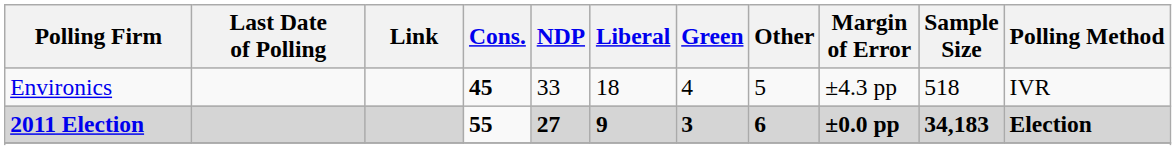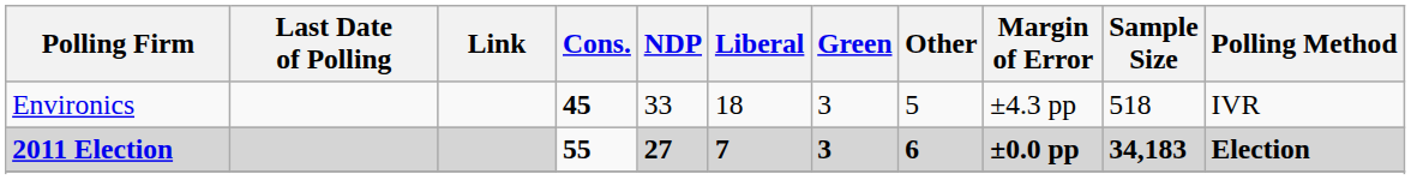Environics | Green: 4 -> 3
2011 Election | Liberal: 9 -> 7
